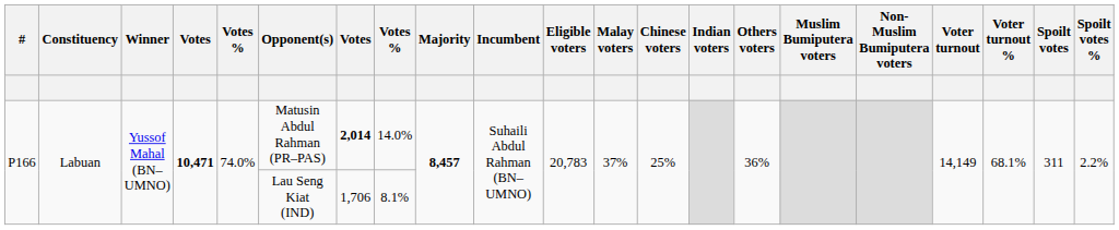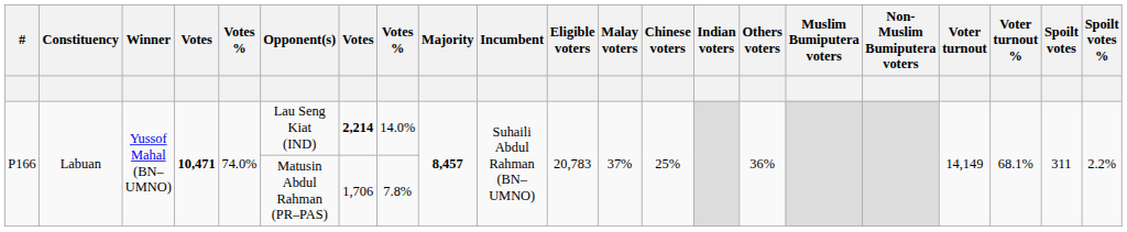row 3 | Opponent(s): Matusin Abdul Rahman (PR–PAS) -> Lau Seng Kiat (IND)
row 3 | column 7: 2,014 -> 2,214
row 4 | Opponent(s): Lau Seng Kiat (IND) -> Matusin Abdul Rahman (PR–PAS)
row 4 | column 8: 8.1% -> 7.8%
